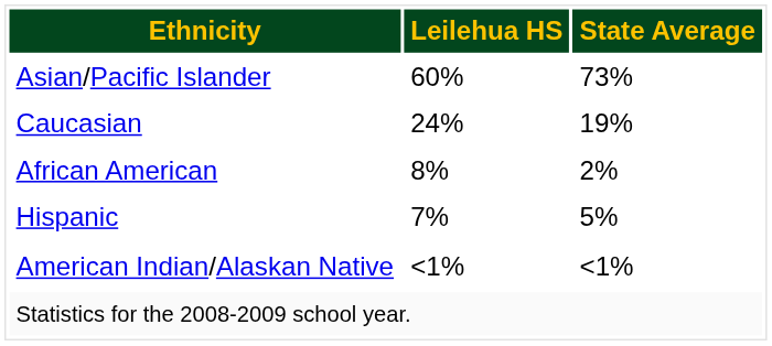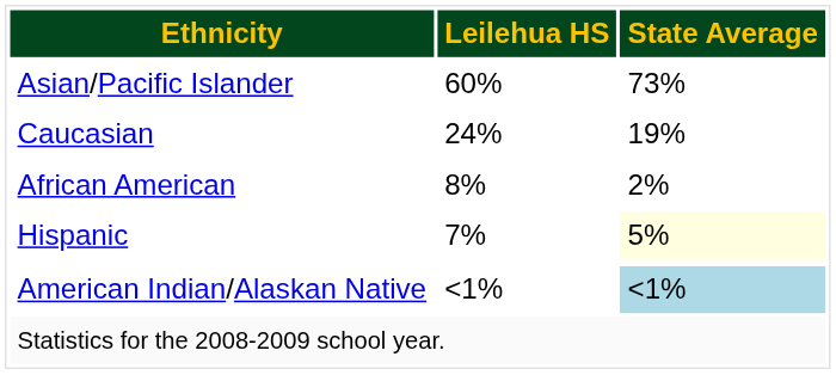Hispanic | State Average: no background -> lightyellow background
American Indian/Alaskan Native | State Average: no background -> lightblue background
